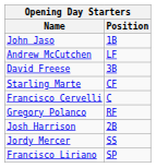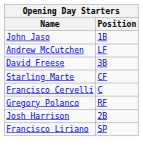- row: Jordy Mercer | SS
